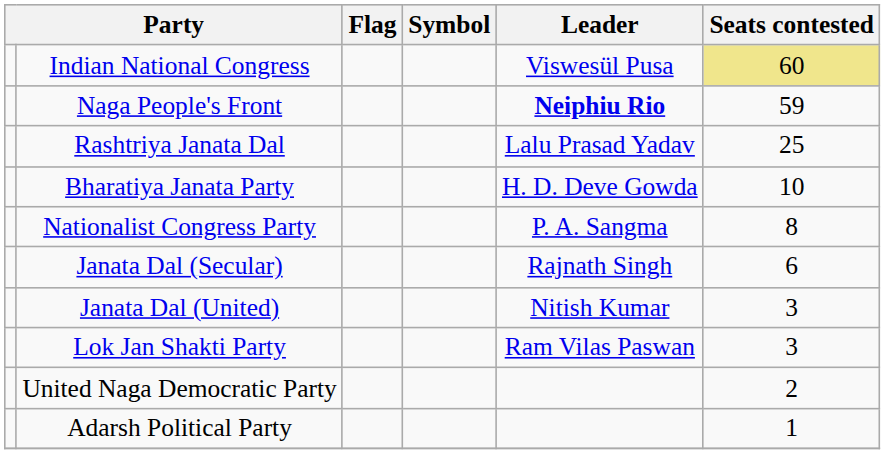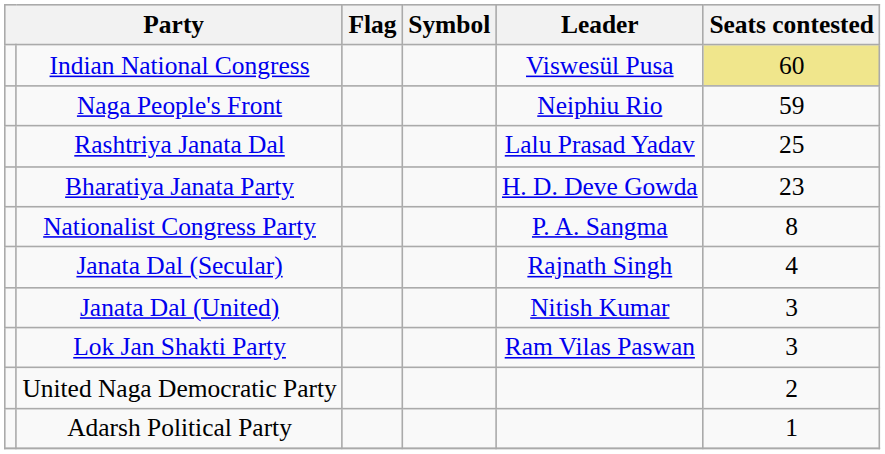Naga People's Front | Leader: bold -> normal
Bharatiya Janata Party | Seats contested: 10 -> 23
Janata Dal (Secular) | Seats contested: 6 -> 4
